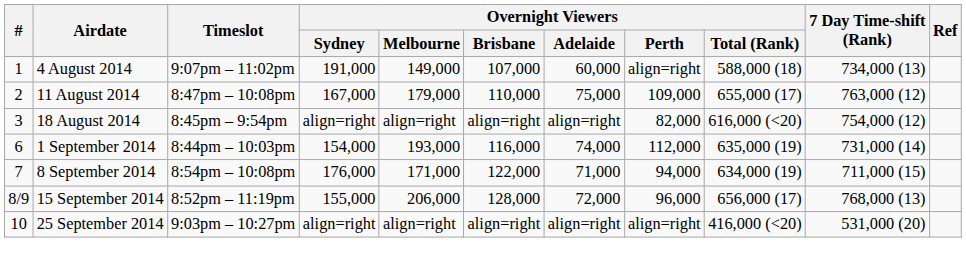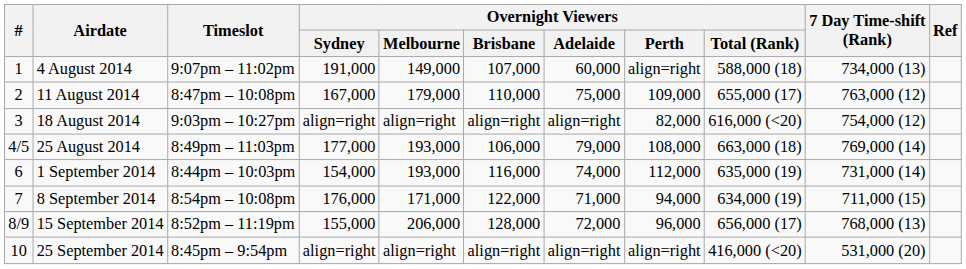18 August 2014 | Timeslot: 8:45pm – 9:54pm -> 9:03pm – 10:27pm
+ row: 4/5 | 25 August 2014 | 8:49pm – 11:03pm | 177,000 | 193,000 | 106,000 | 79,000 | 108,000 | 663,000 (18) | 769,000 (14)
25 September 2014 | Timeslot: 9:03pm – 10:27pm -> 8:45pm – 9:54pm
